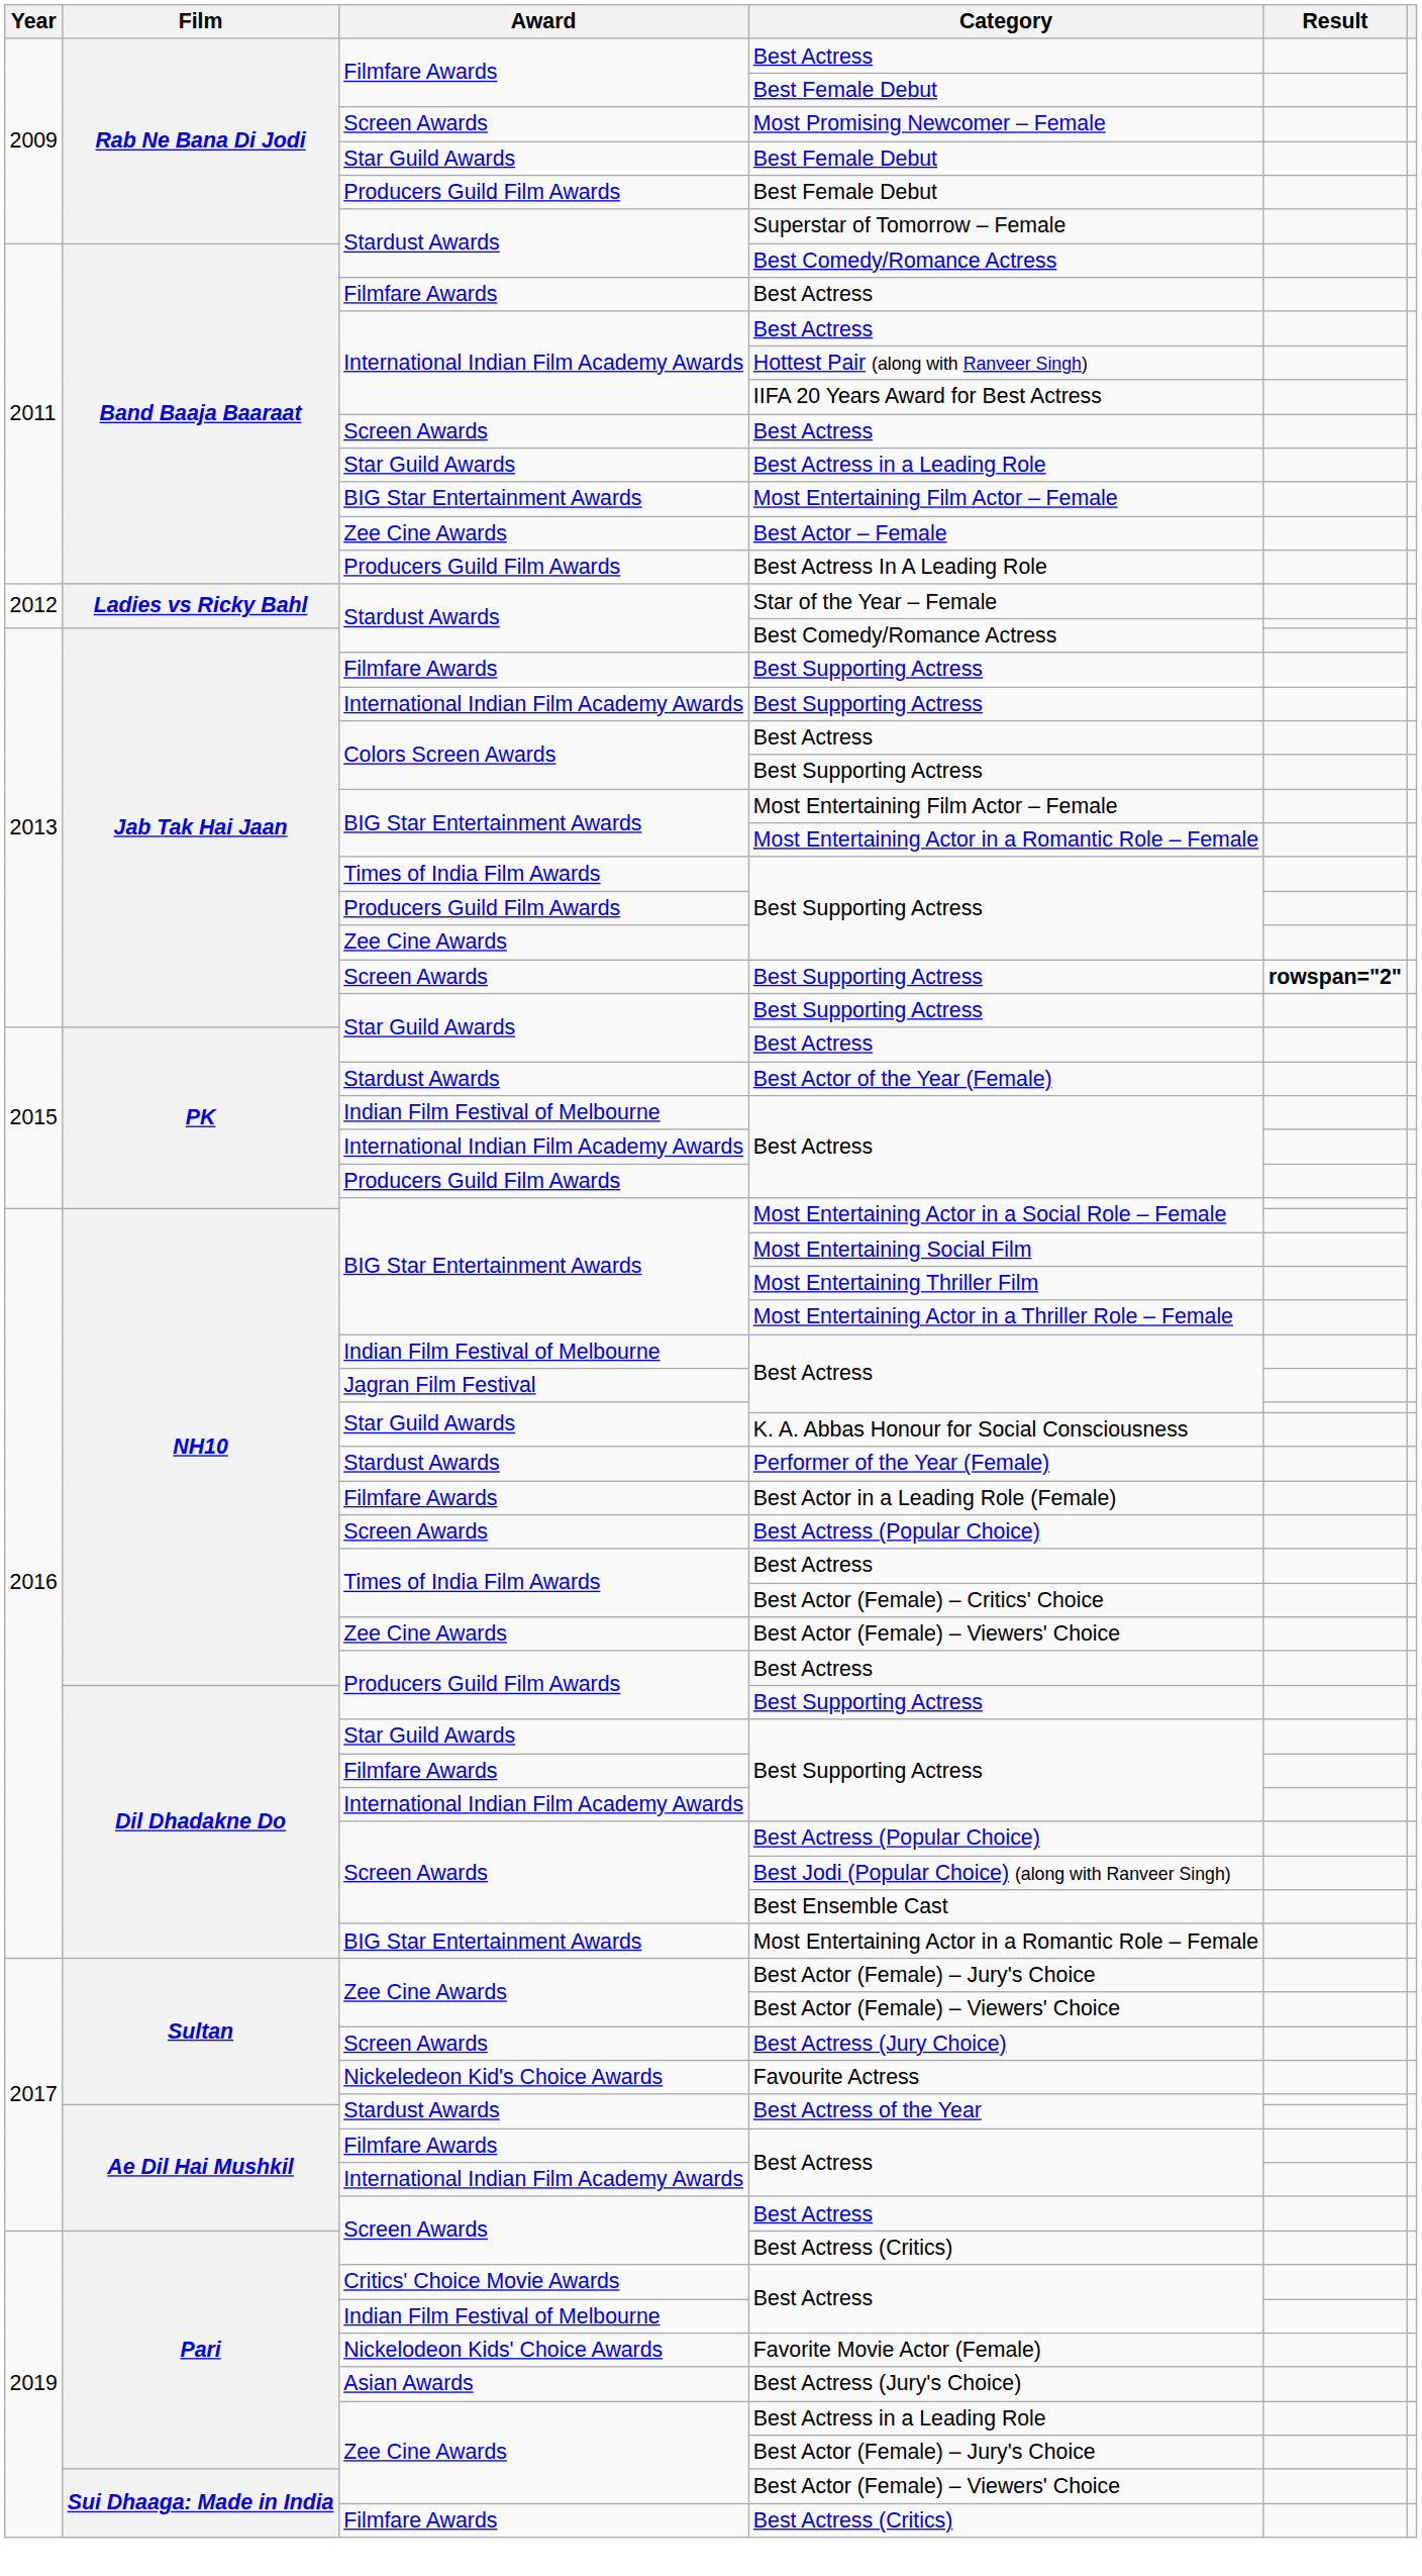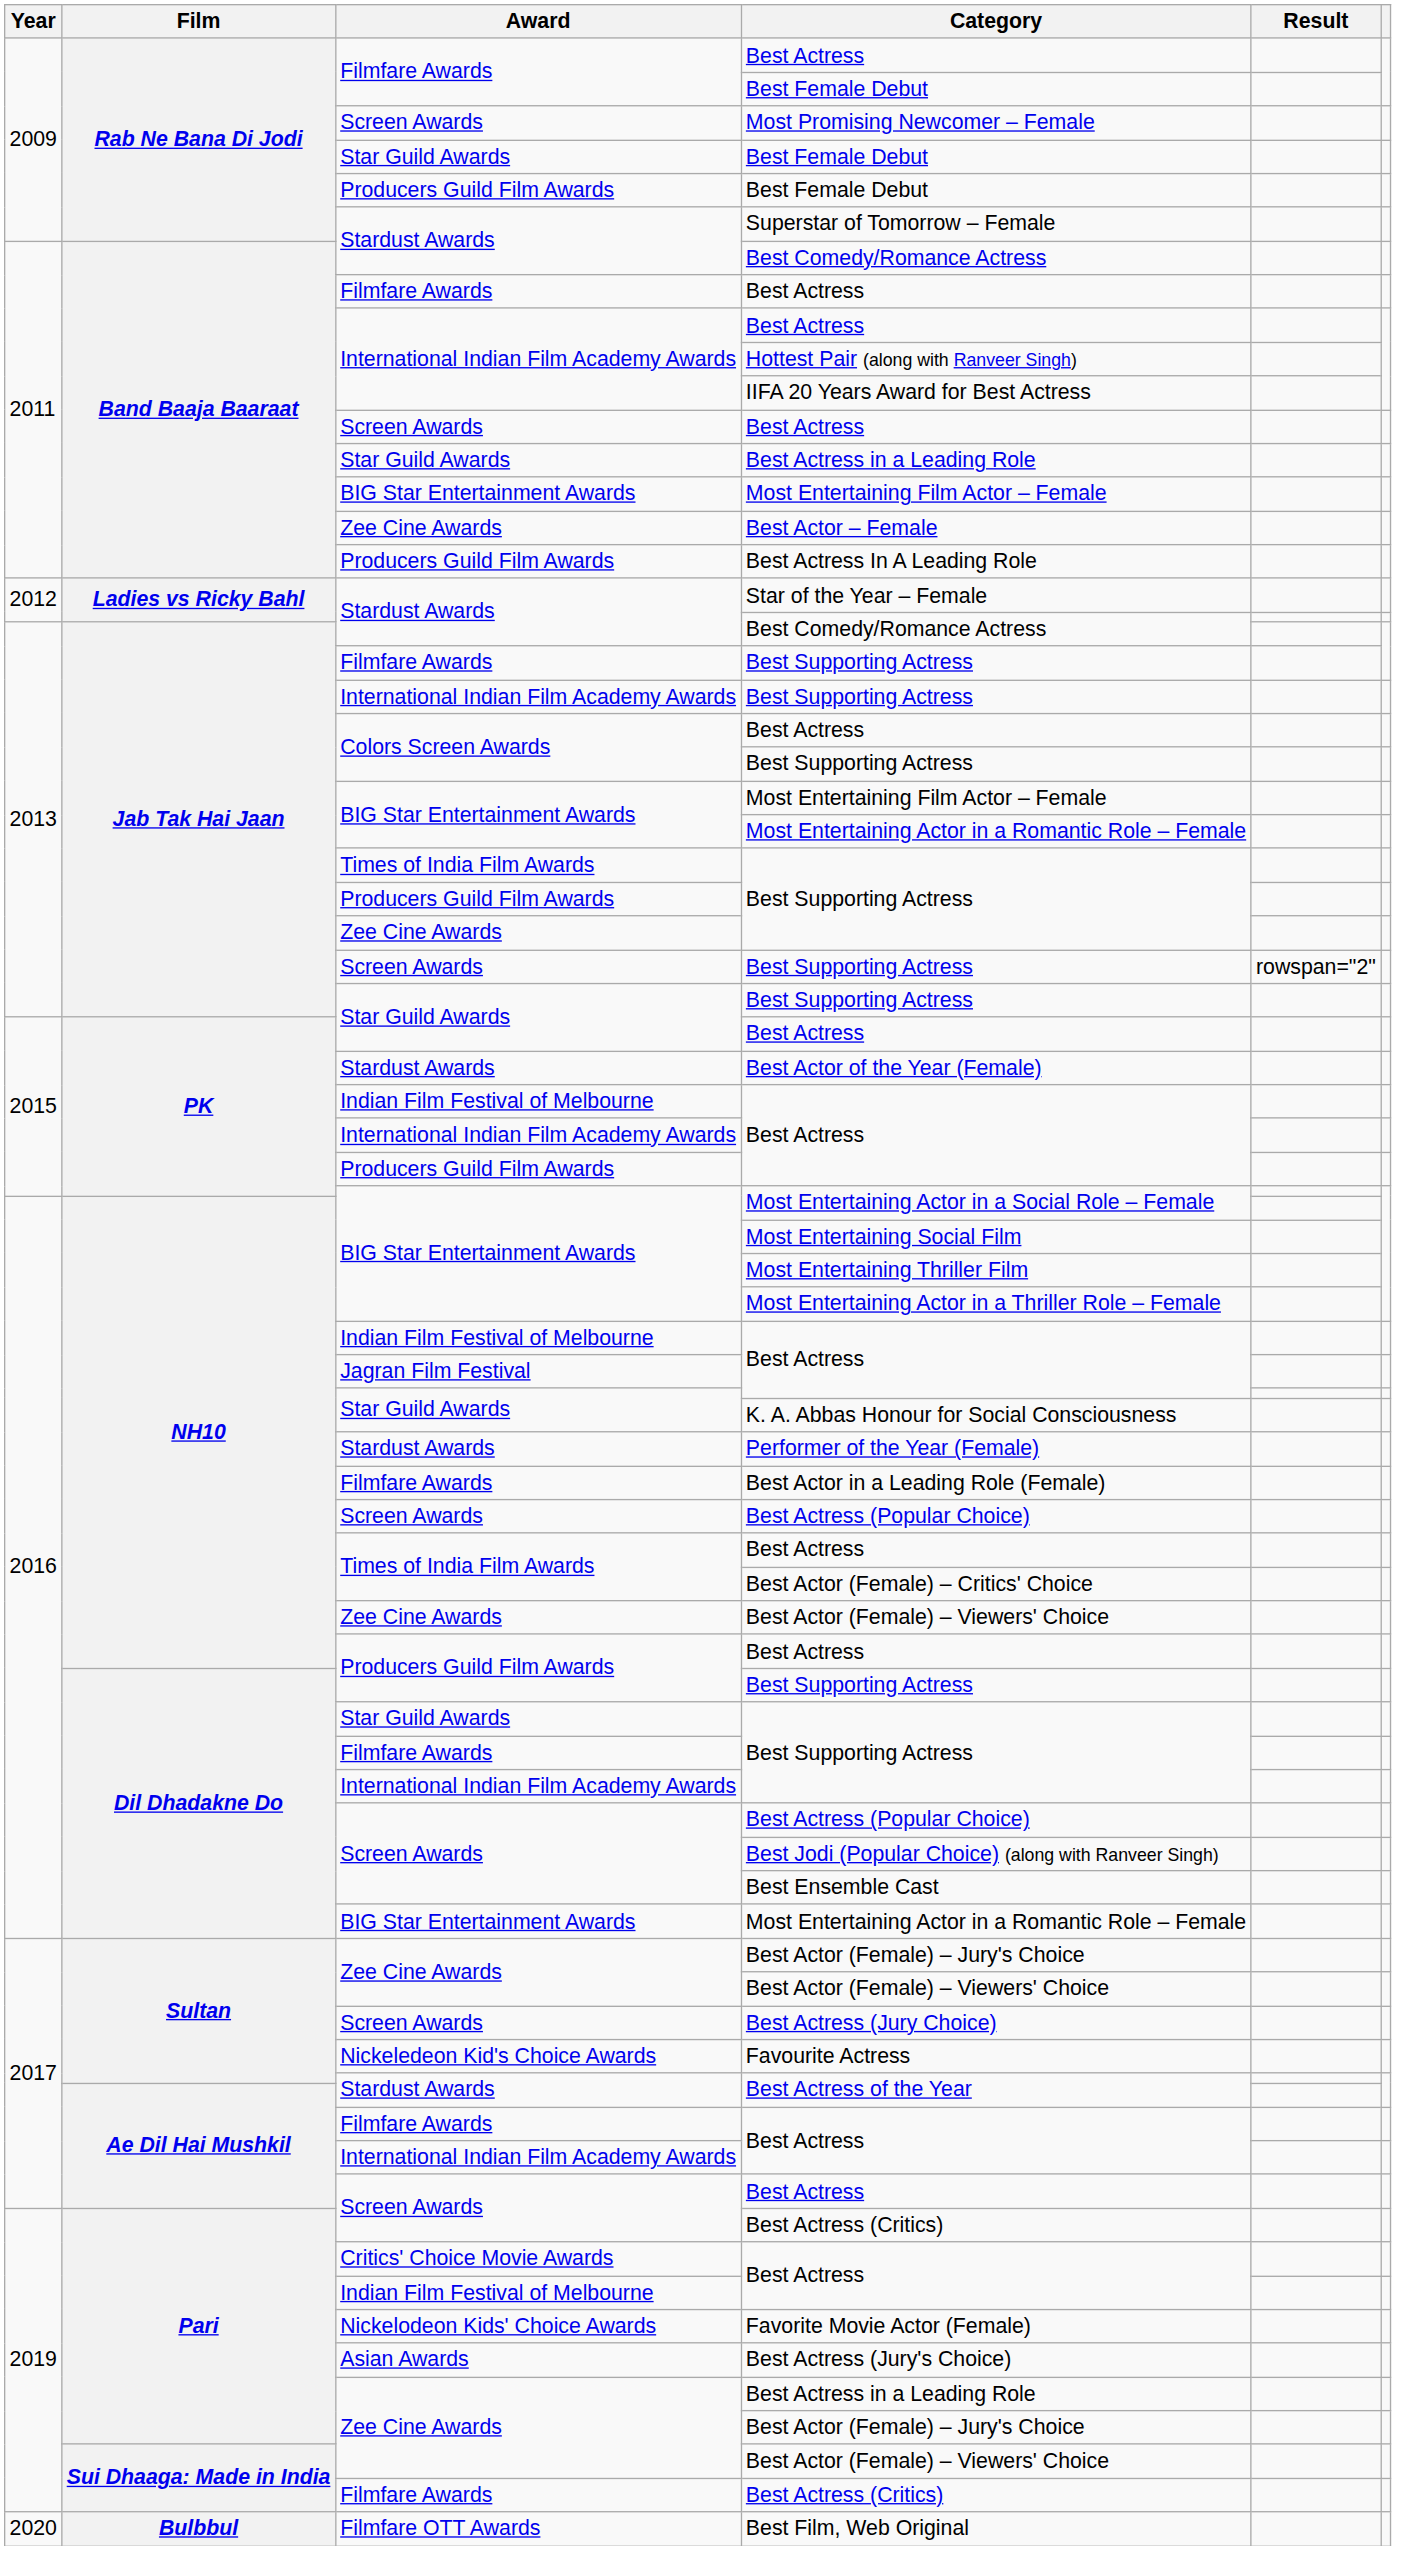Screen Awards / Best Supporting Actress | Result: bold -> normal
+ row: 2020 | Bulbbul | Filmfare OTT Awards | Best Film, Web Original
